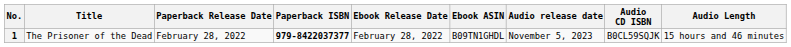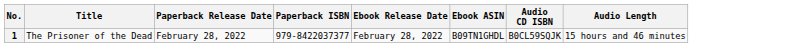- column: Audio release date | November 5, 2023
1 | Paperback ISBN: bold -> normal
